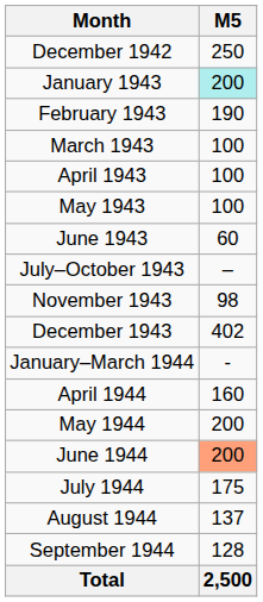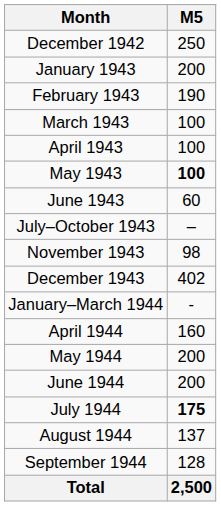January 1943 | M5: paleturquoise background -> no background
May 1943 | M5: normal -> bold
June 1944 | M5: lightsalmon background -> no background
July 1944 | M5: normal -> bold
